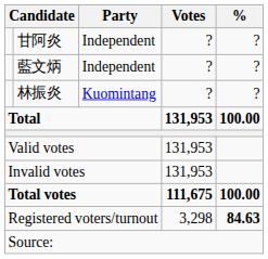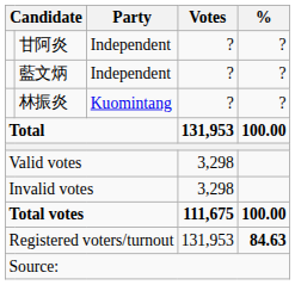Valid votes | Votes: 131,953 -> 3,298
Invalid votes | Votes: 131,953 -> 3,298
Registered voters/turnout | Votes: 3,298 -> 131,953
